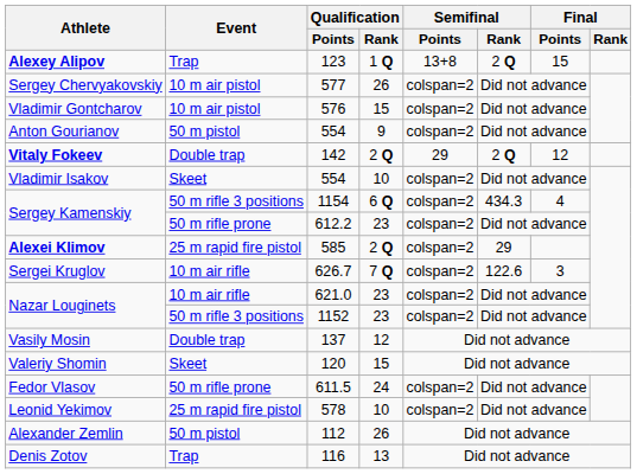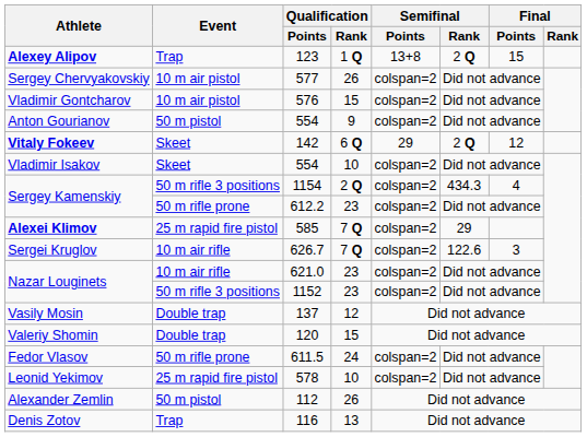142 | Event: Double trap -> Skeet
142 | Qualification / Rank: 2 Q -> 6 Q
1154 | Qualification / Rank: 6 Q -> 2 Q
585 | Qualification / Rank: 2 Q -> 7 Q
120 | Event: Skeet -> Double trap
